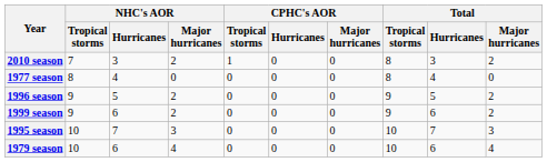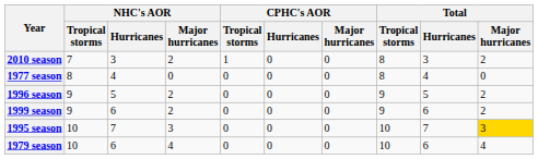1995 season | Total / Major hurricanes: no background -> gold background
